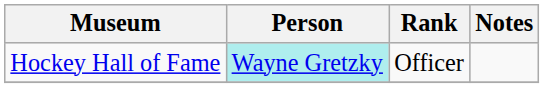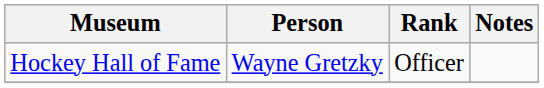Hockey Hall of Fame | Person: paleturquoise background -> no background
